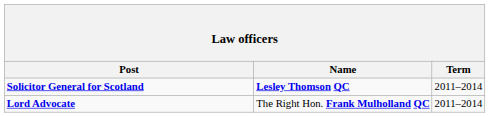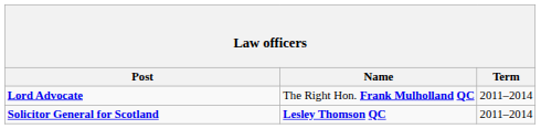rows swapped: Lord Advocate <-> Solicitor General for Scotland
